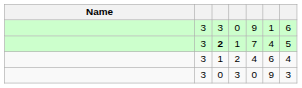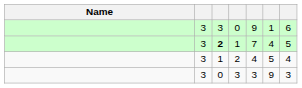row 4 | column 6: 6 -> 5
row 5 | column 5: 0 -> 3
